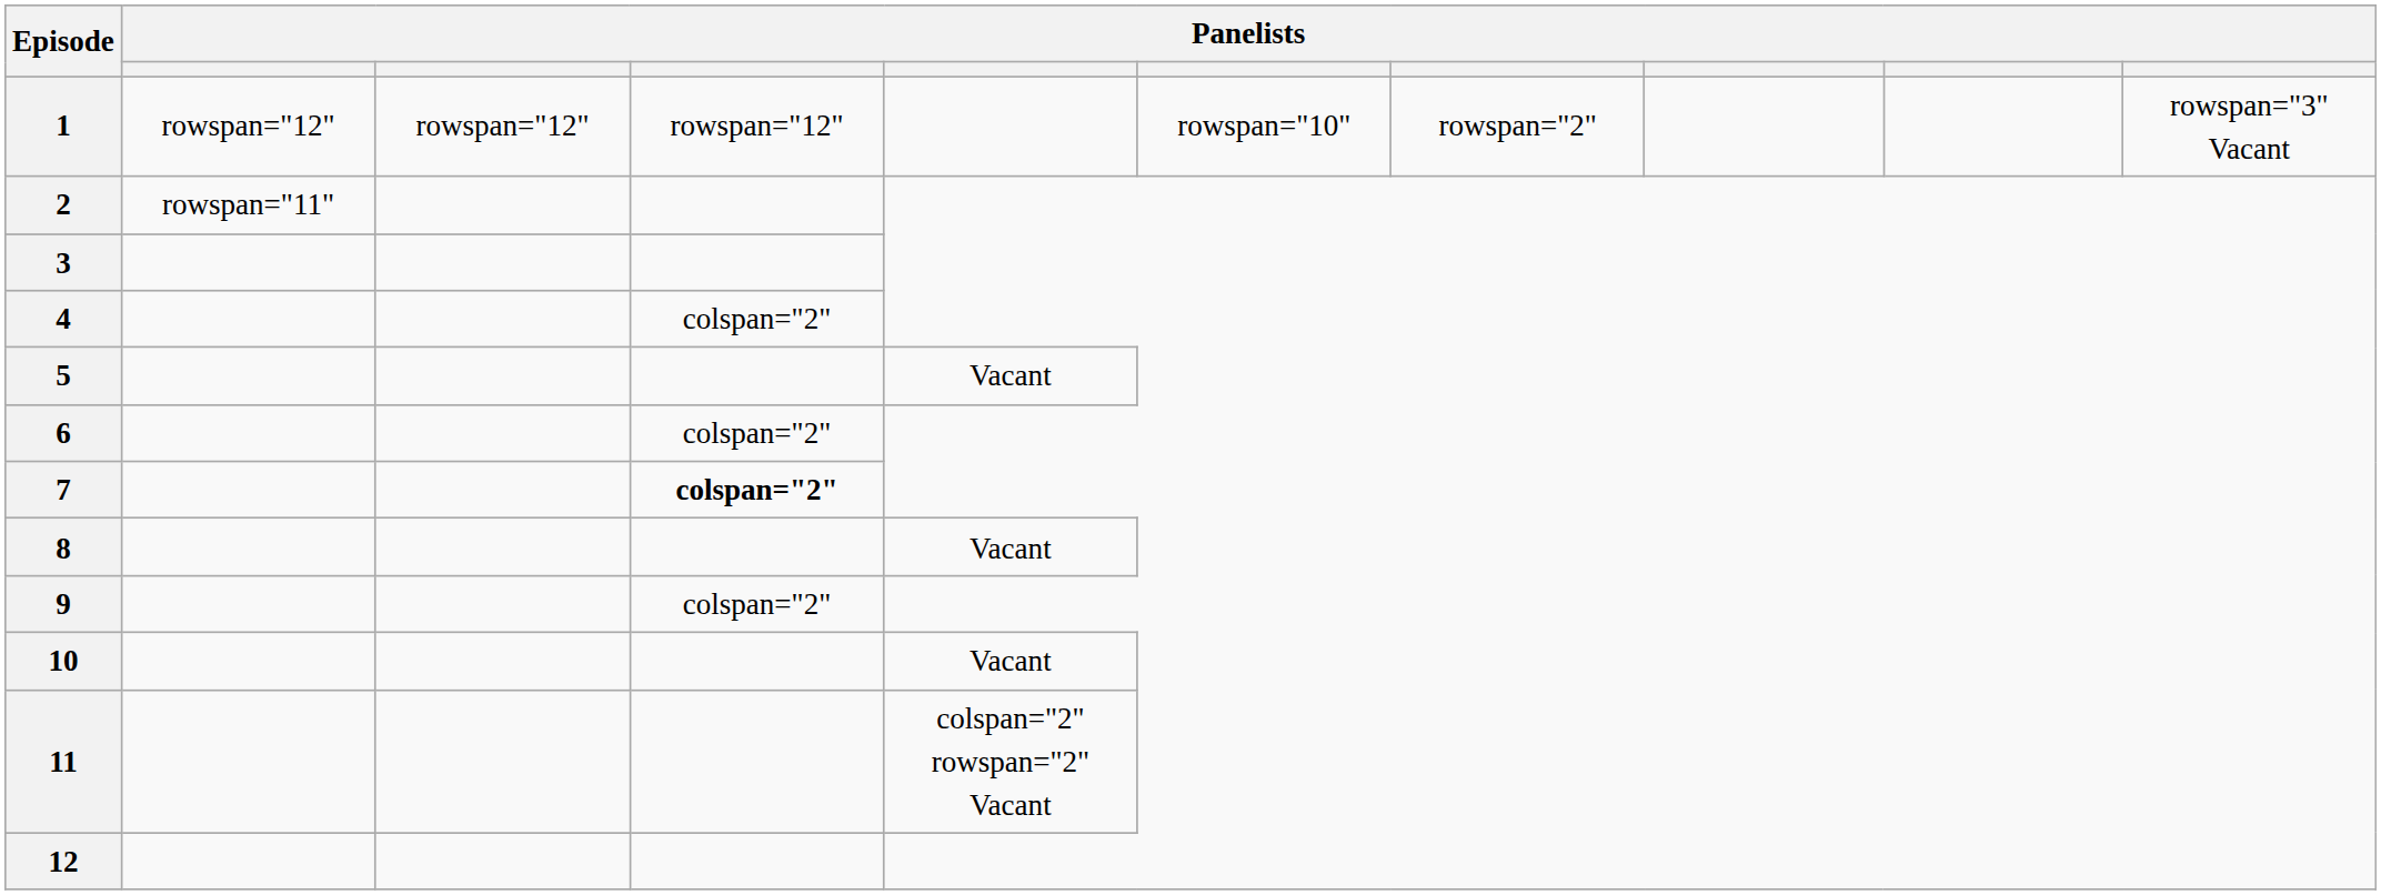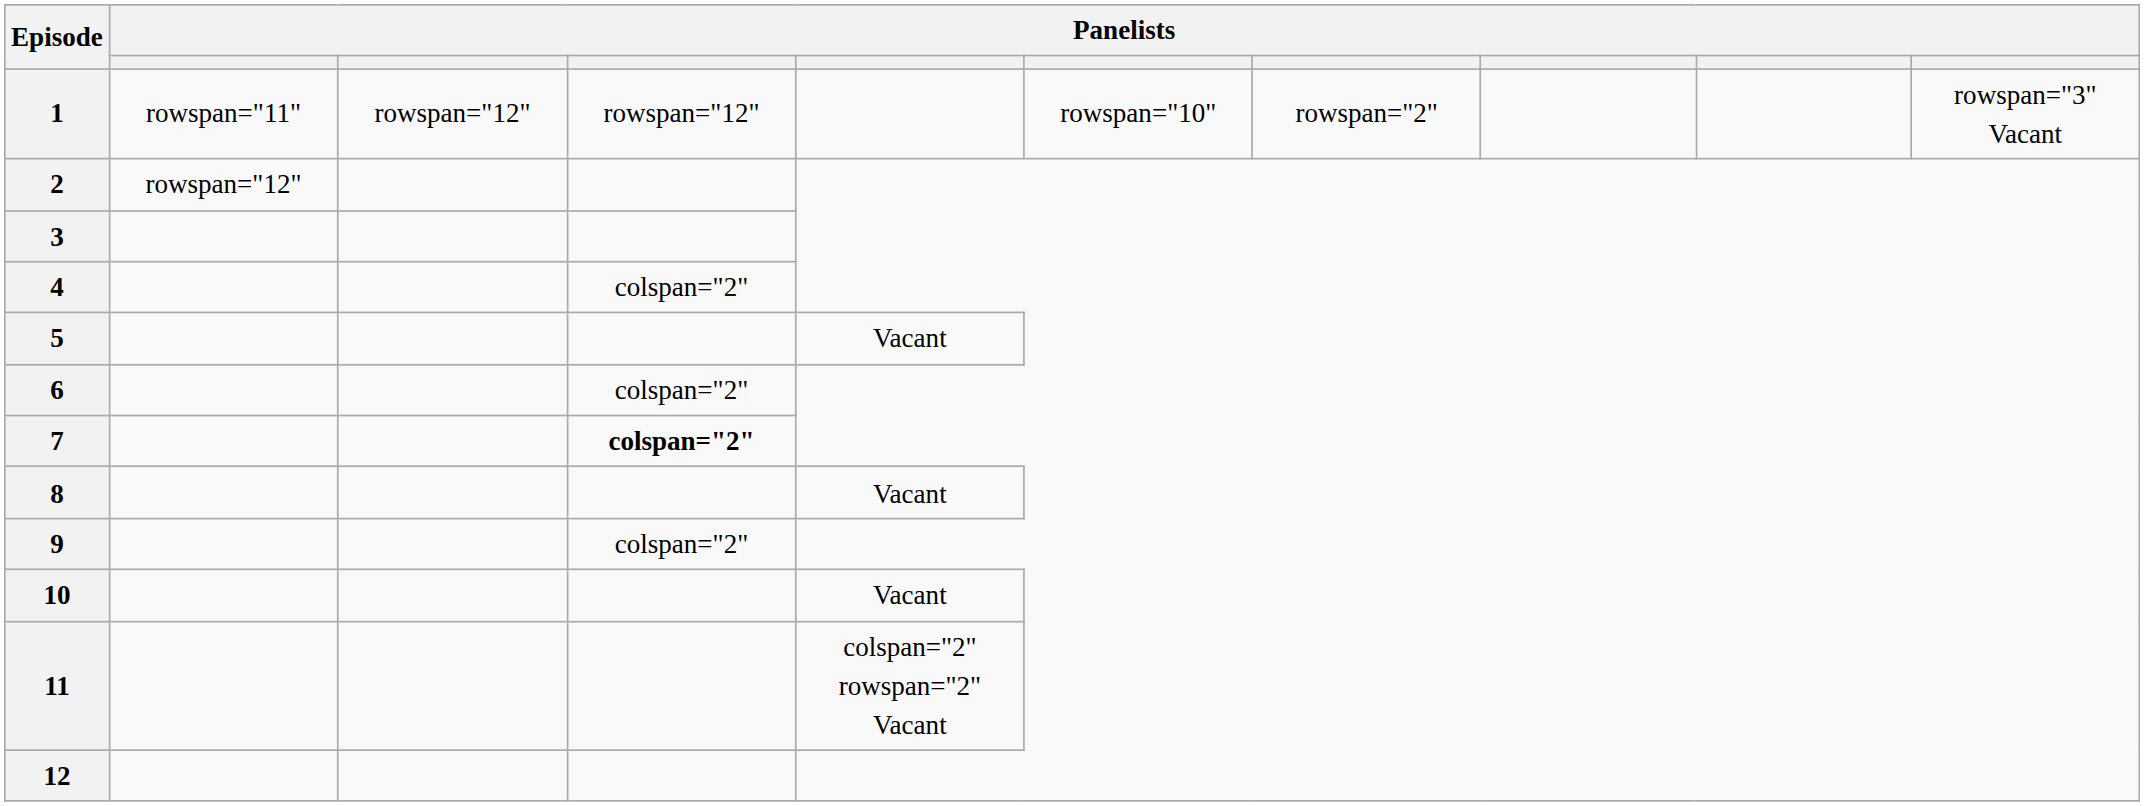1 | column 2: rowspan="12" -> rowspan="11"
2 | column 2: rowspan="11" -> rowspan="12"
